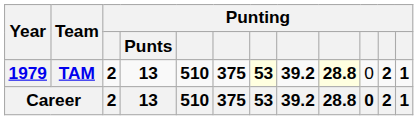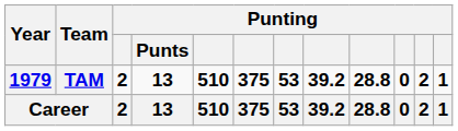TAM | column 7: lightyellow background -> no background
TAM | column 9: lightyellow background -> no background
TAM | column 10: normal -> bold
